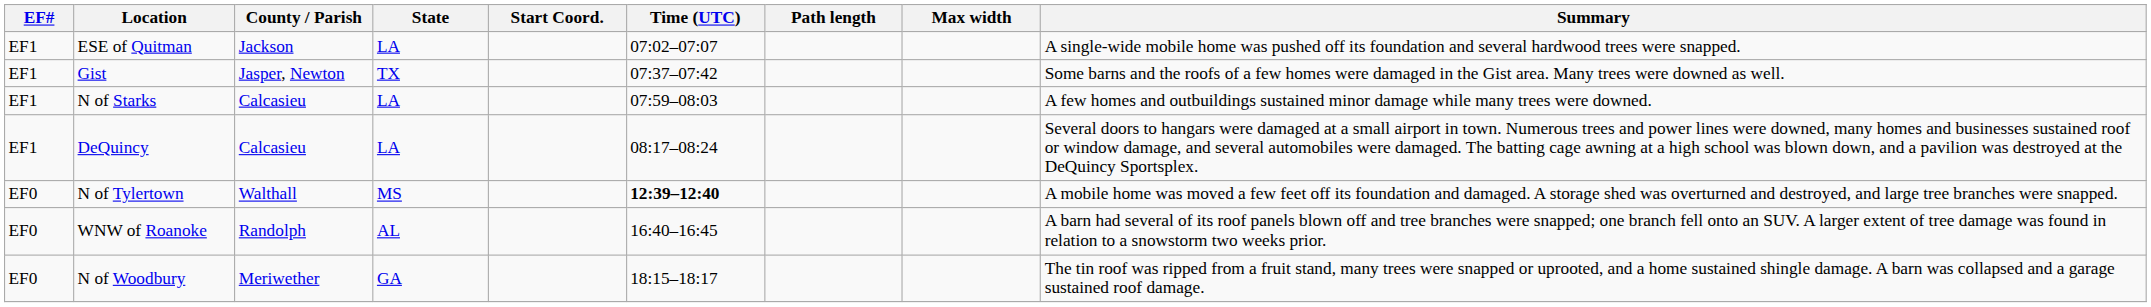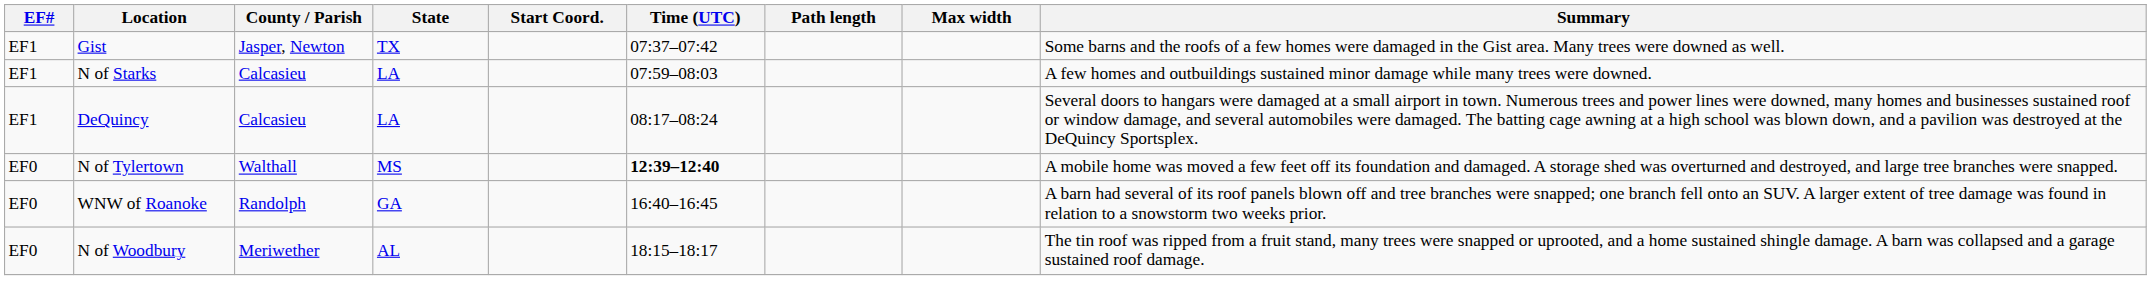- row: EF1 | ESE of Quitman | Jackson | LA | 07:02–07:07 | A single-wide mobile home was pushed off its foundation and several hardwood trees were snapped.
WNW of Roanoke | State: AL -> GA
N of Woodbury | State: GA -> AL
